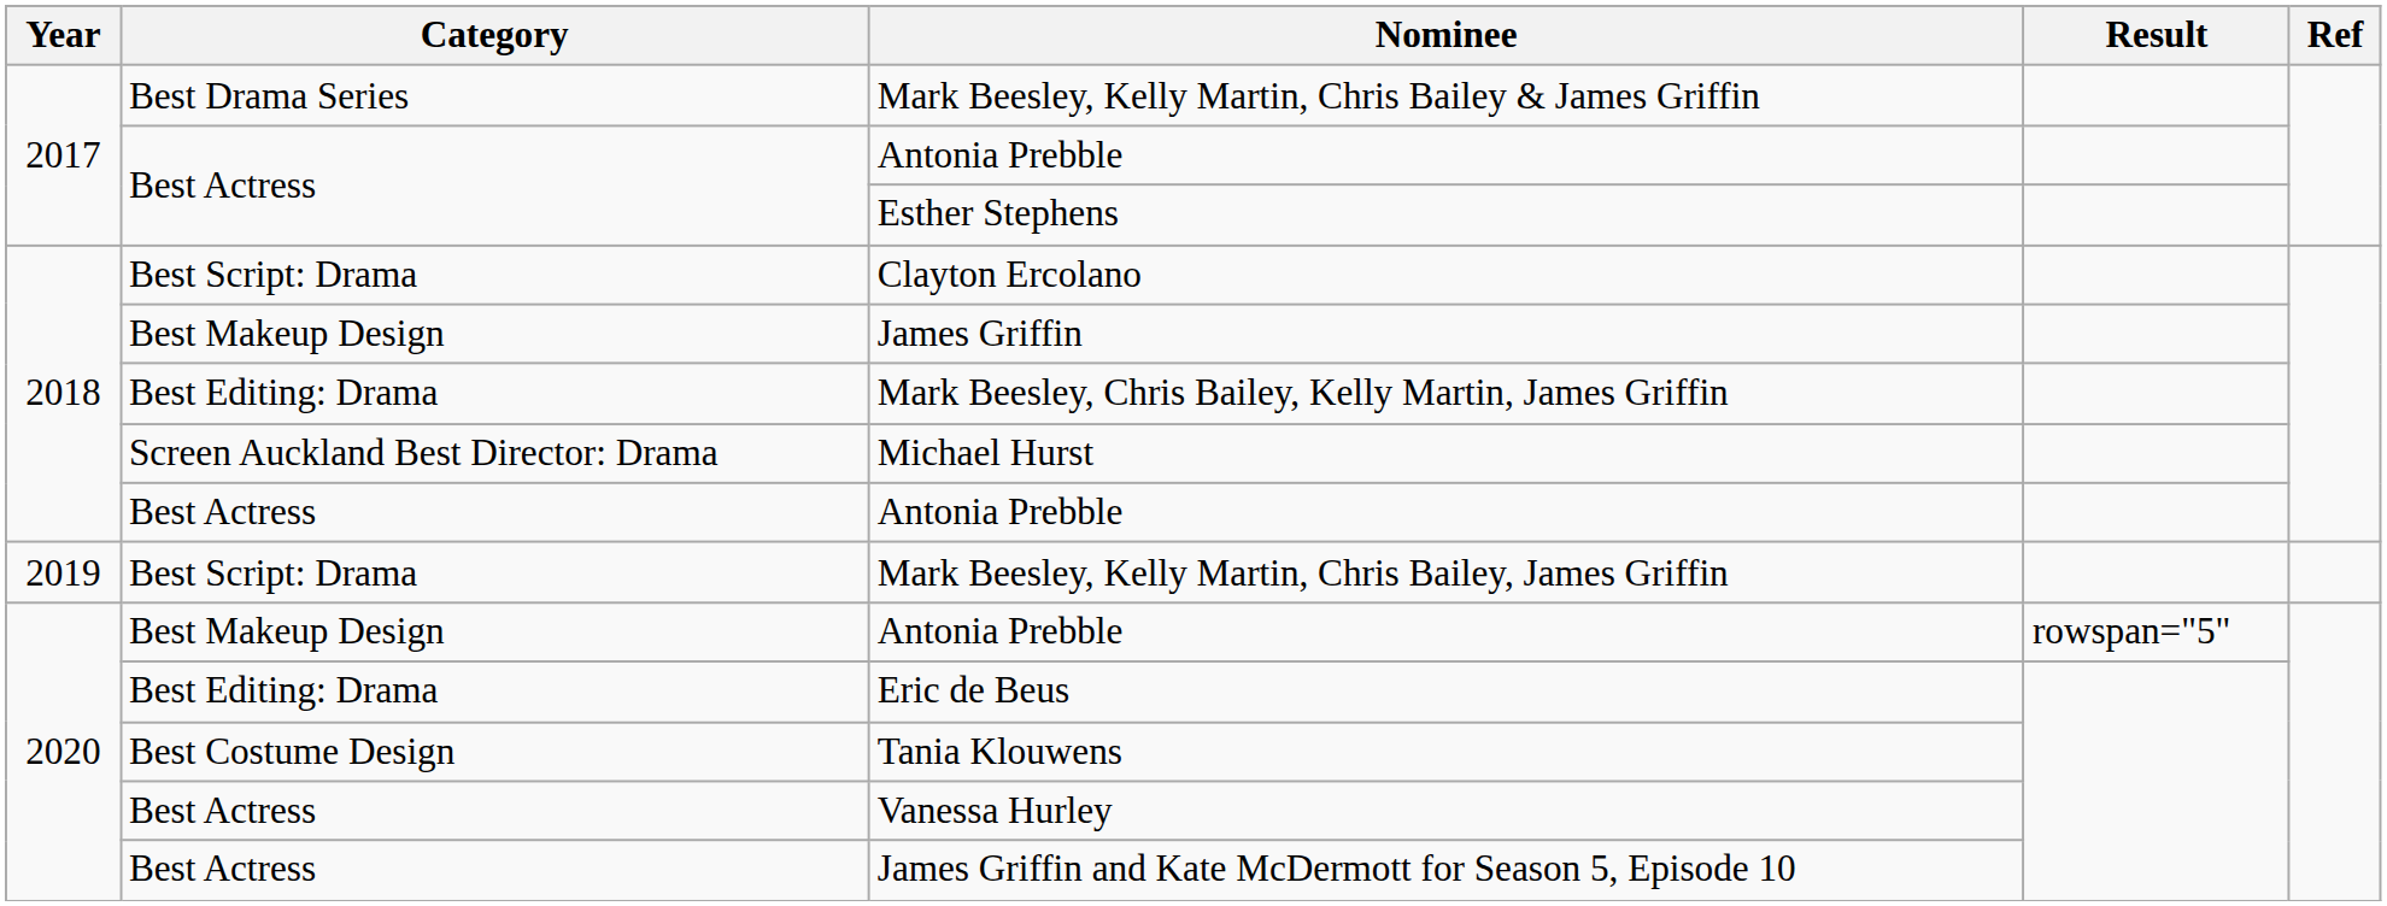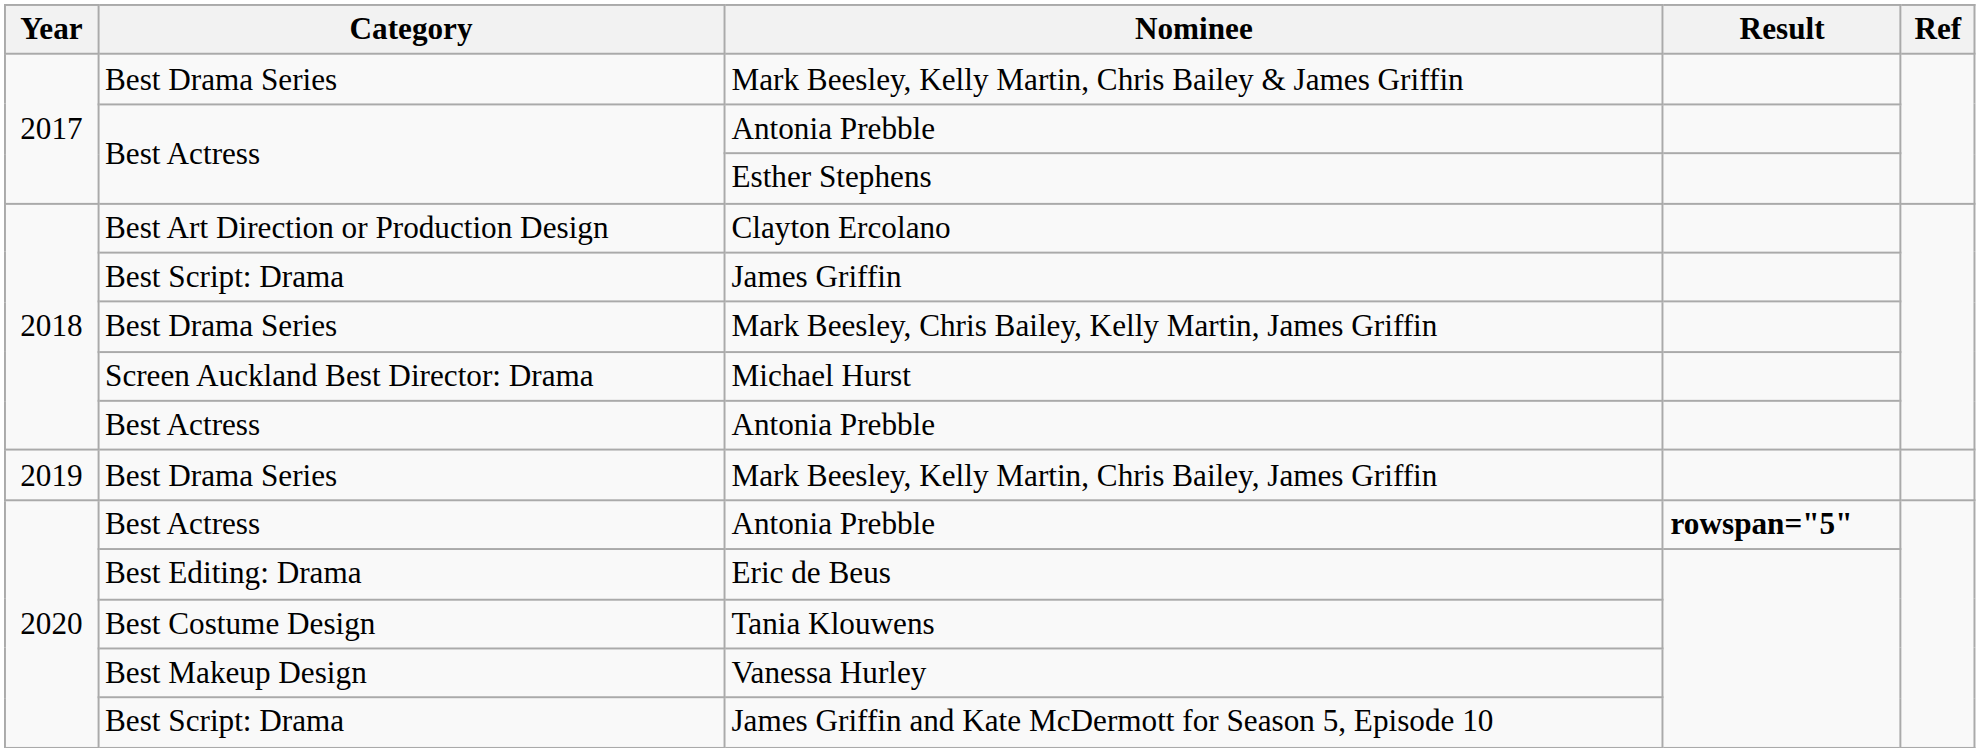Clayton Ercolano | Category: Best Script: Drama -> Best Art Direction or Production Design
James Griffin | Category: Best Makeup Design -> Best Script: Drama
Mark Beesley, Chris Bailey, Kelly Martin, James Griffin | Category: Best Editing: Drama -> Best Drama Series
Mark Beesley, Kelly Martin, Chris Bailey, James Griffin | Category: Best Script: Drama -> Best Drama Series
2020 / Antonia Prebble | Category: Best Makeup Design -> Best Actress
2020 / Antonia Prebble | Result: normal -> bold
Vanessa Hurley | Category: Best Actress -> Best Makeup Design
James Griffin and Kate McDermott for Season 5, Episode 10 | Category: Best Actress -> Best Script: Drama
